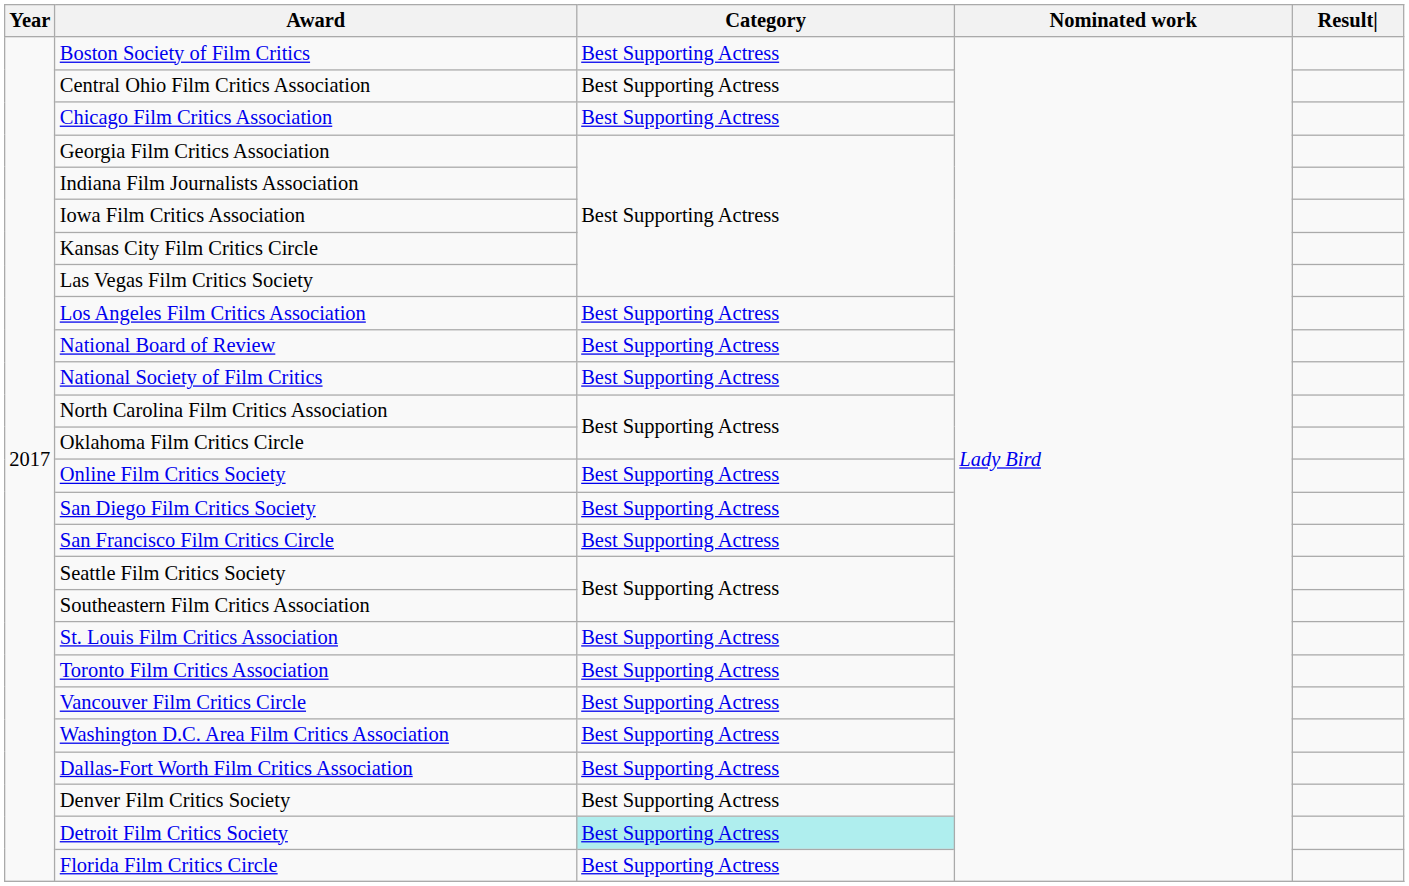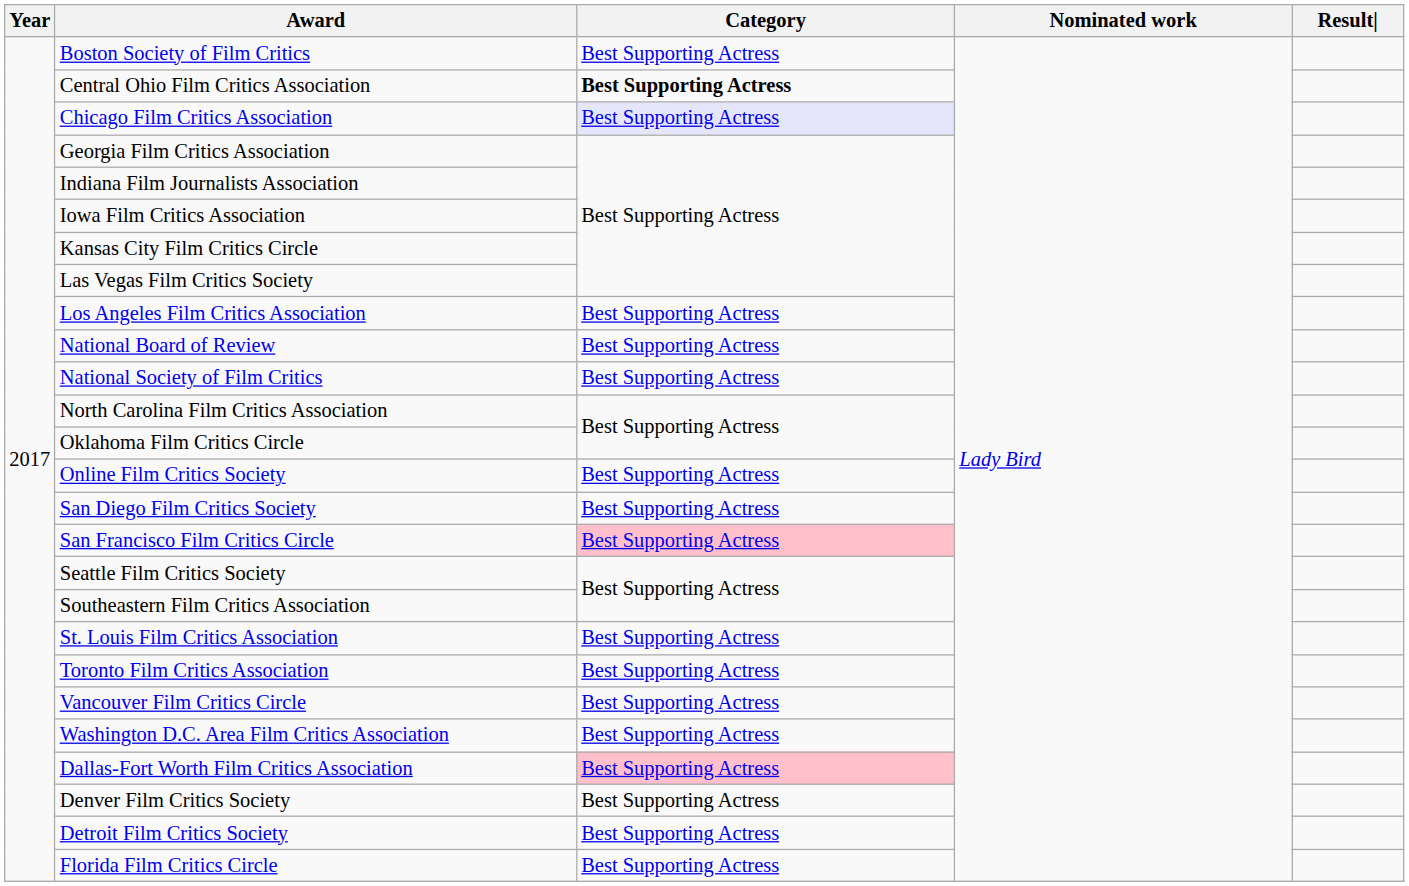Central Ohio Film Critics Association | Category: normal -> bold
Chicago Film Critics Association | Category: no background -> lavender background
San Francisco Film Critics Circle | Category: no background -> pink background
Dallas-Fort Worth Film Critics Association | Category: no background -> pink background
Detroit Film Critics Society | Category: paleturquoise background -> no background
